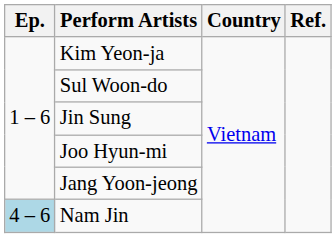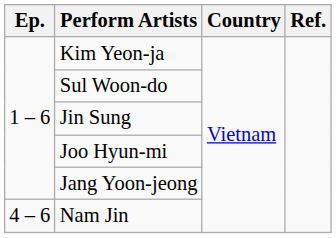Nam Jin | Ep.: lightblue background -> no background
